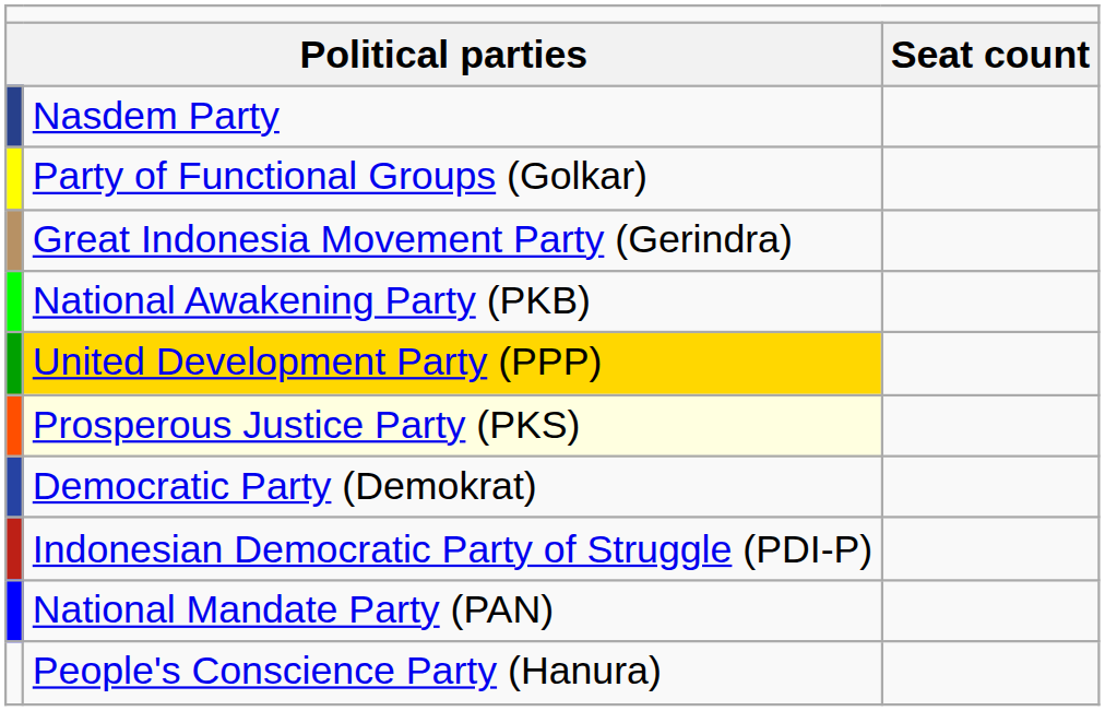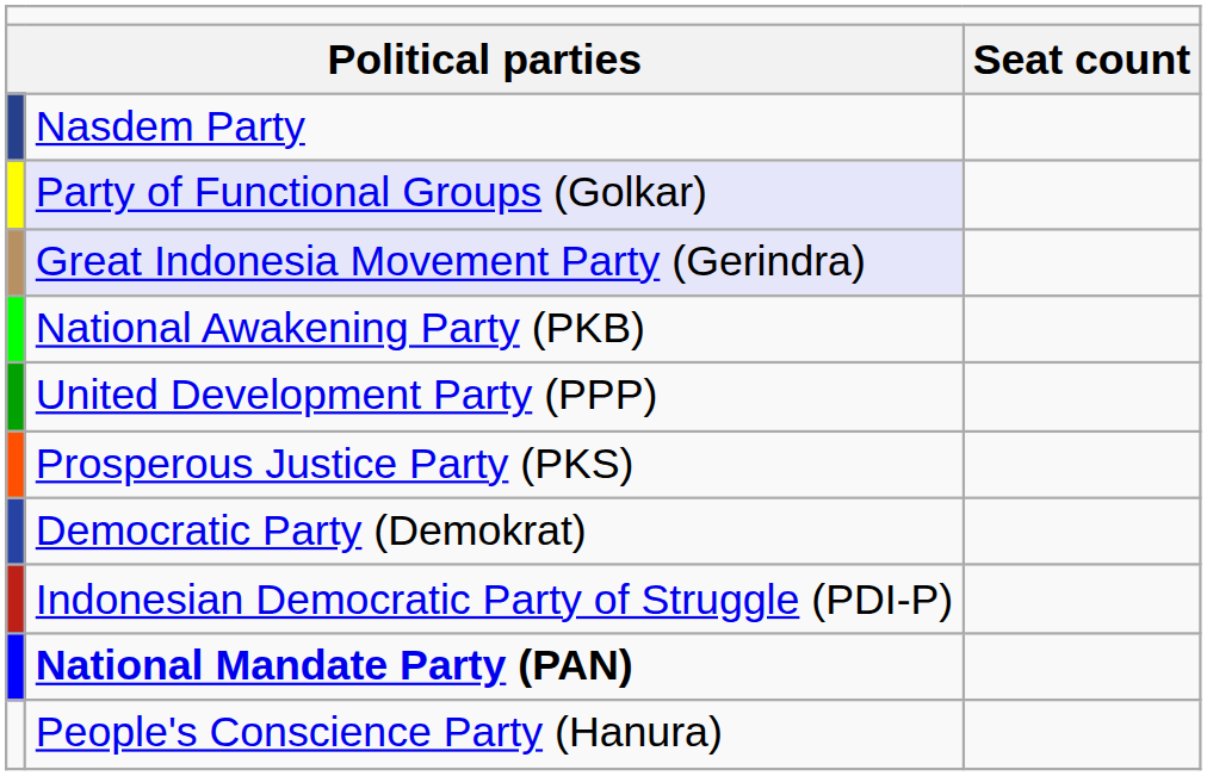Party of Functional Groups (Golkar) | column 2: no background -> lavender background
Great Indonesia Movement Party (Gerindra) | column 2: no background -> lavender background
United Development Party (PPP) | column 2: gold background -> no background
Prosperous Justice Party (PKS) | column 2: lightyellow background -> no background
National Mandate Party (PAN) | column 2: normal -> bold
